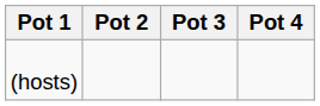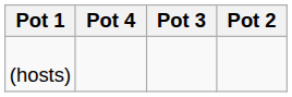columns swapped: Pot 2 <-> Pot 4
